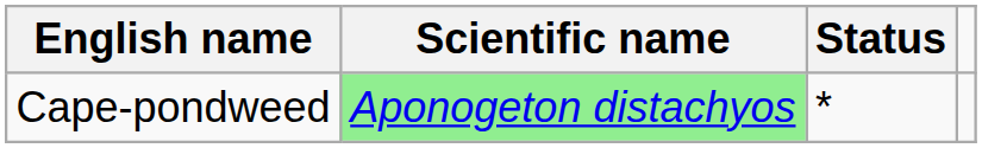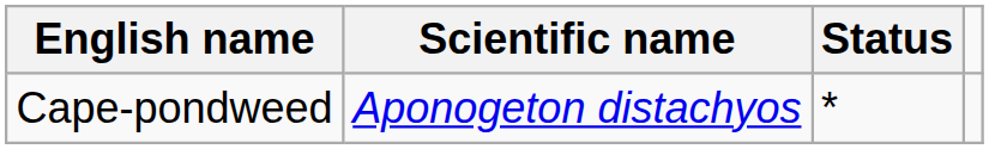Cape-pondweed | Scientific name: lightgreen background -> no background
